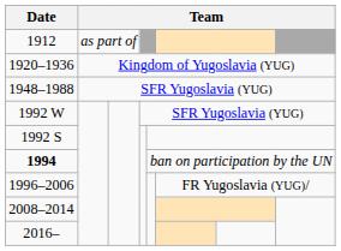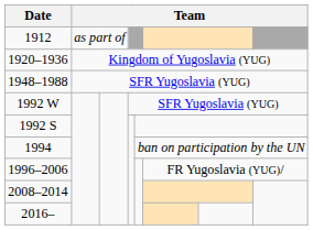1994 | Date: bold -> normal
